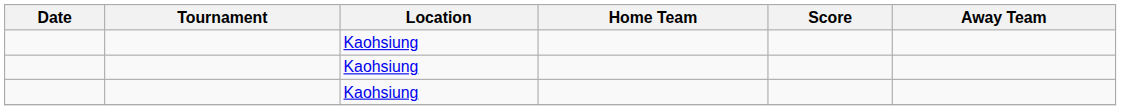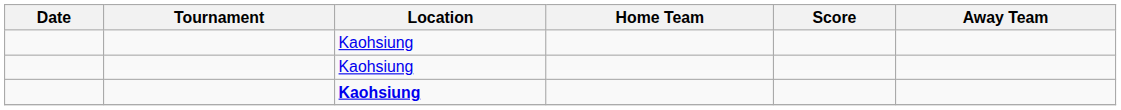row 4 | Location: normal -> bold
